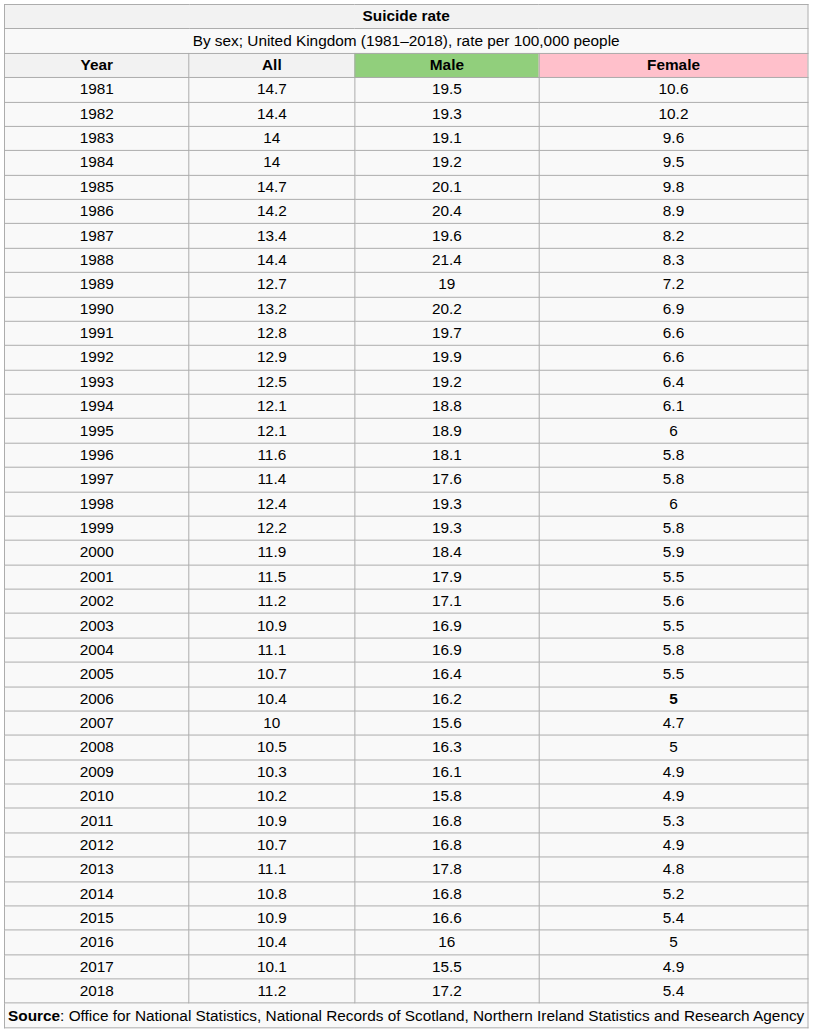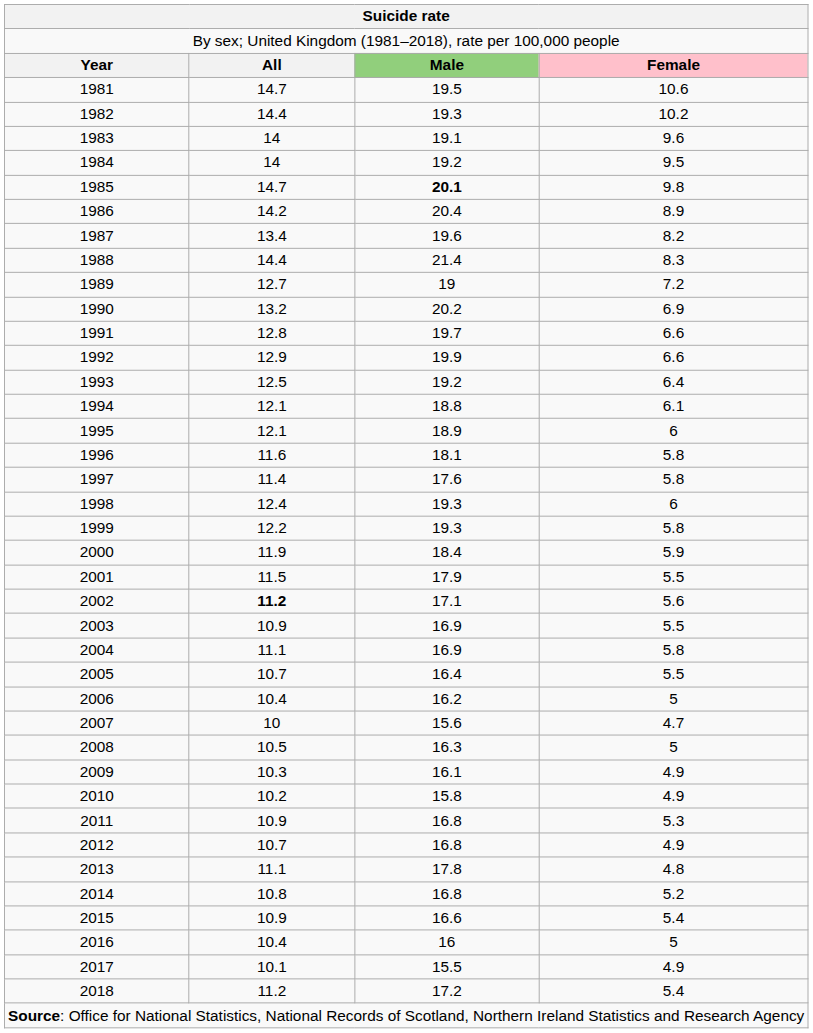1985 | column 3: normal -> bold
2002 | column 2: normal -> bold
2006 | column 4: bold -> normal
